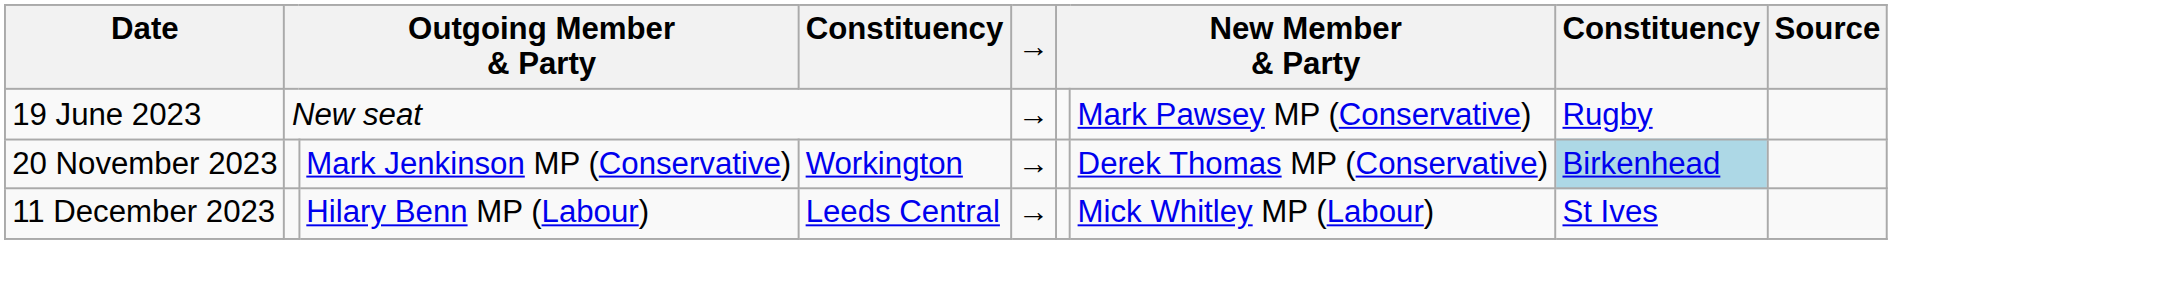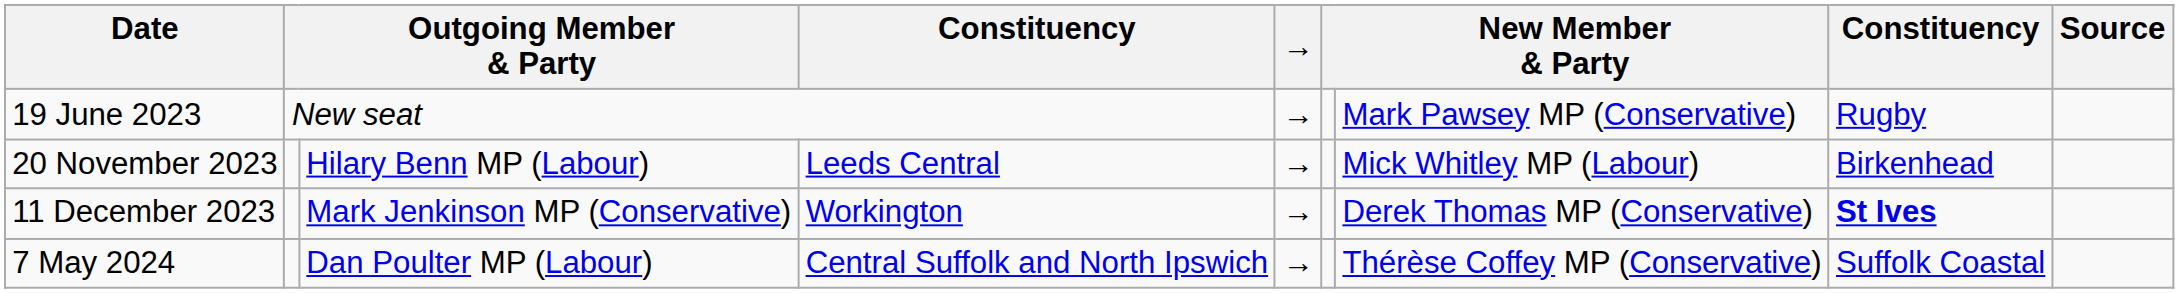20 November 2023 | column 3: Mark Jenkinson MP (Conservative) -> Hilary Benn MP (Labour)
20 November 2023 | column 4: Workington -> Leeds Central
20 November 2023 | column 7: Derek Thomas MP (Conservative) -> Mick Whitley MP (Labour)
20 November 2023 | column 8: lightblue background -> no background
11 December 2023 | column 3: Hilary Benn MP (Labour) -> Mark Jenkinson MP (Conservative)
11 December 2023 | column 4: Leeds Central -> Workington
11 December 2023 | column 7: Mick Whitley MP (Labour) -> Derek Thomas MP (Conservative)
11 December 2023 | column 8: normal -> bold
+ row: 7 May 2024 | Dan Poulter MP (Labour) | Central Suffolk and North Ipswich | → | Thérèse Coffey MP (Conservative) | Suffolk Coastal
